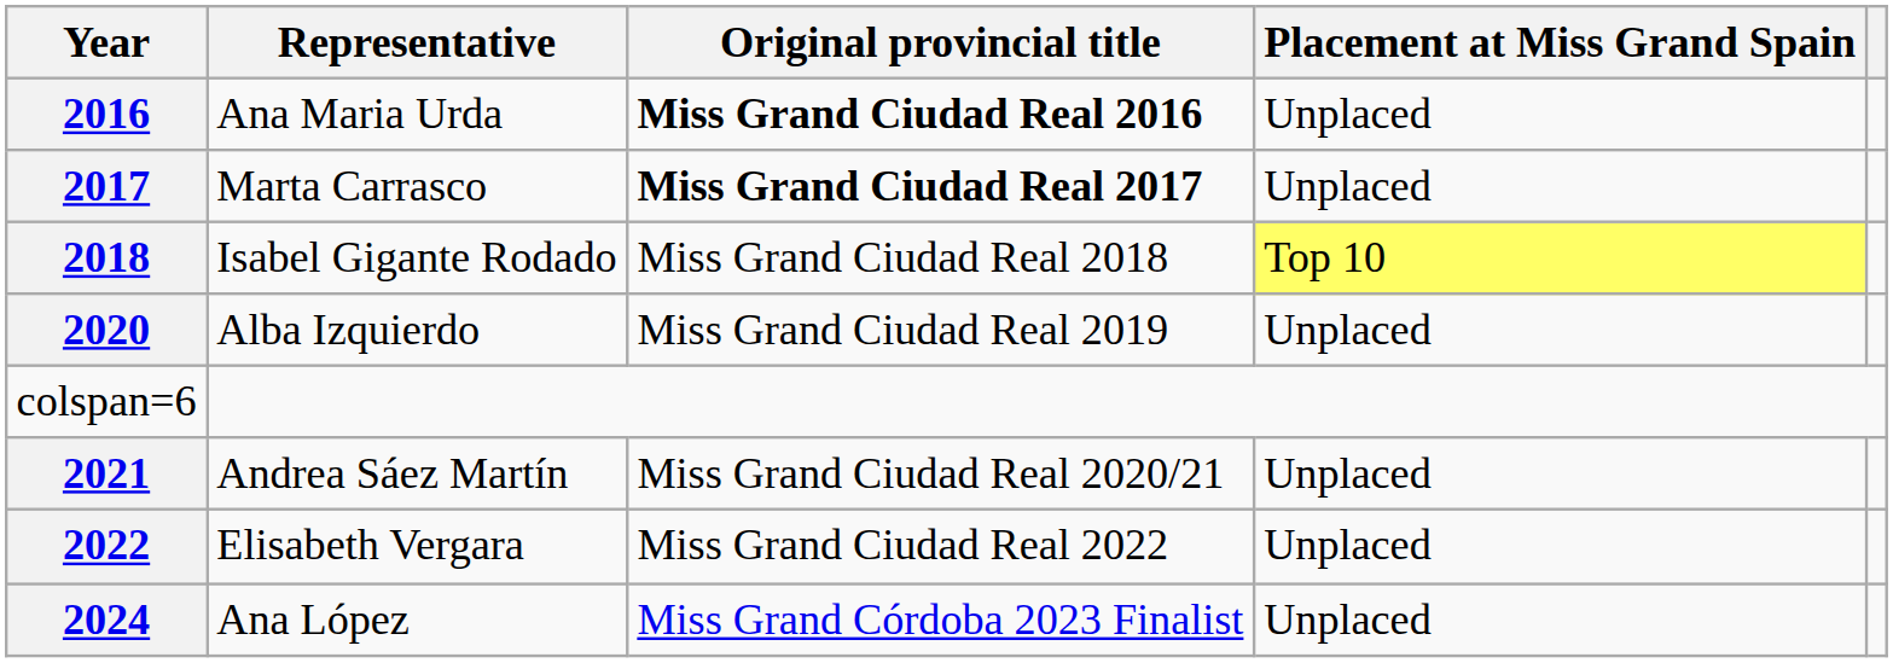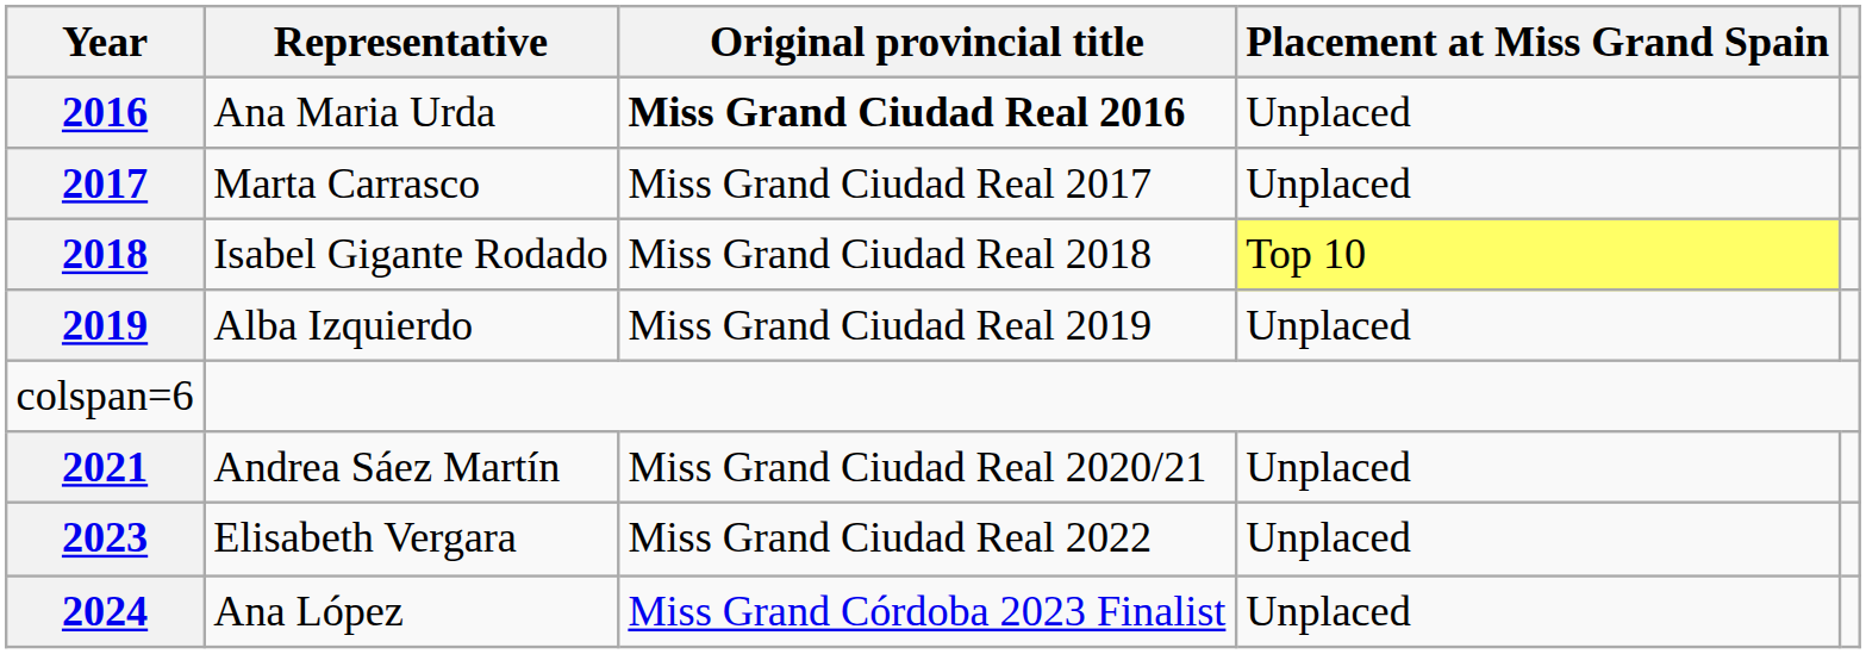Marta Carrasco | Original provincial title: bold -> normal
Alba Izquierdo | Year: 2020 -> 2019
Elisabeth Vergara | Year: 2022 -> 2023
